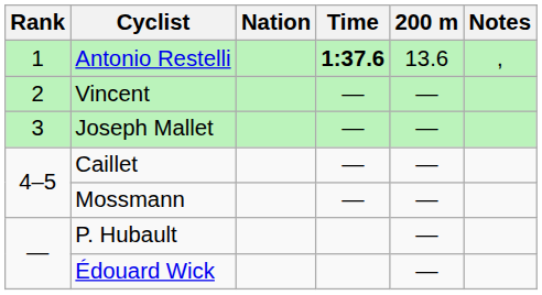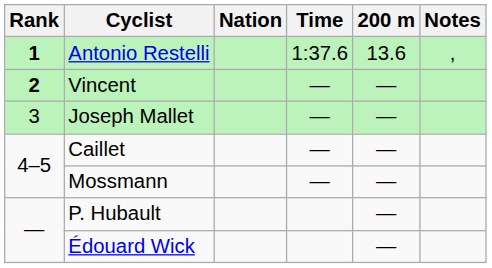Antonio Restelli | Rank: normal -> bold
Antonio Restelli | Time: bold -> normal
Vincent | Rank: normal -> bold
